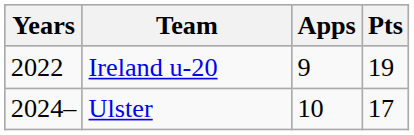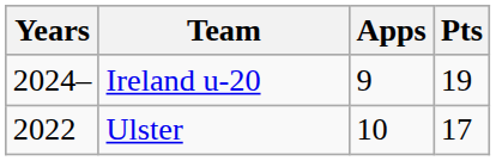Ireland u-20 | Years: 2022 -> 2024–
Ulster | Years: 2024– -> 2022
